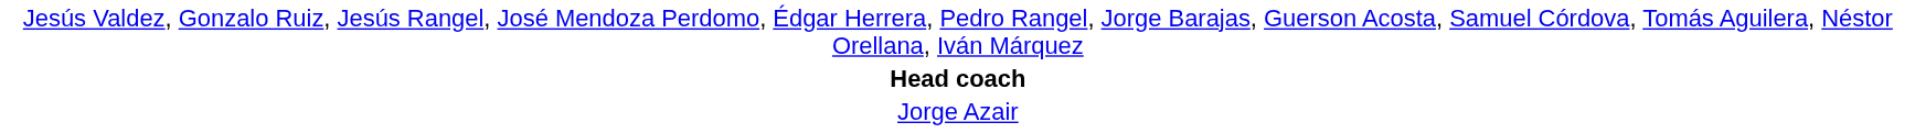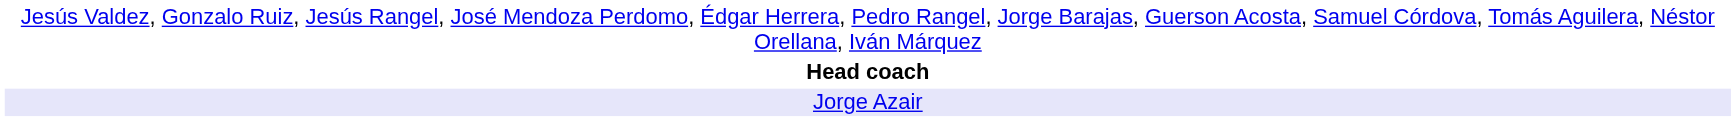row 3 | column 1: no background -> lavender background
